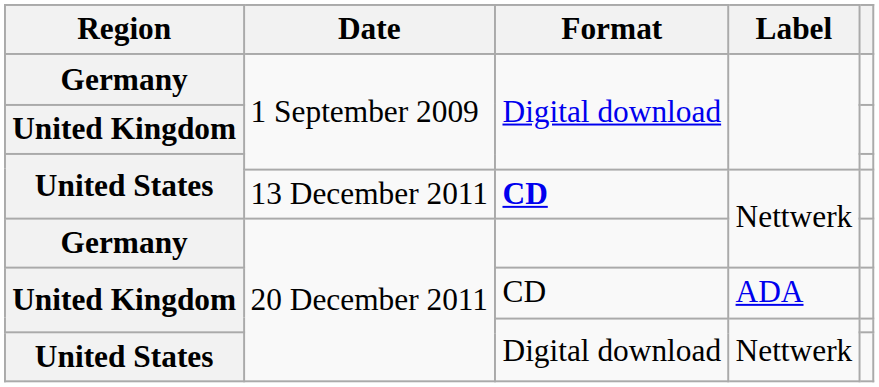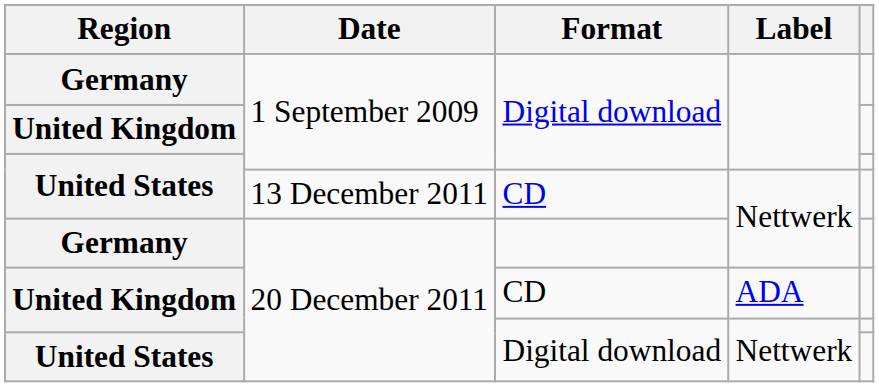United States / 13 December 2011 | Format: bold -> normal
